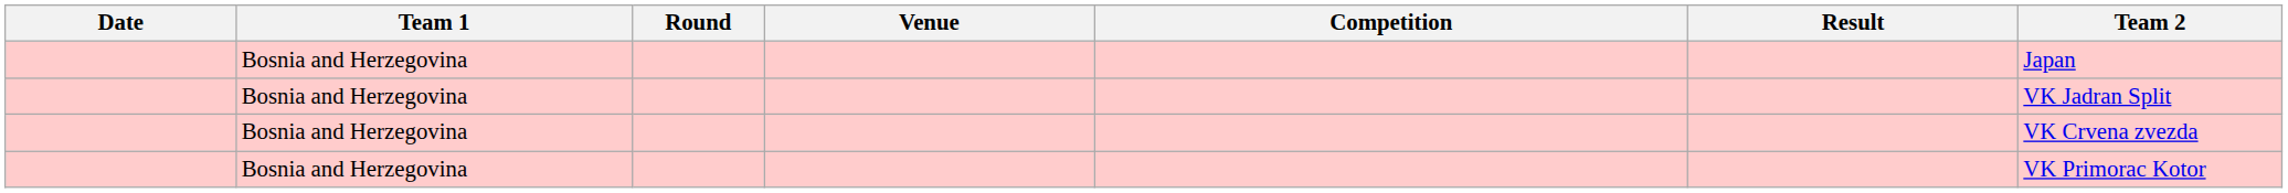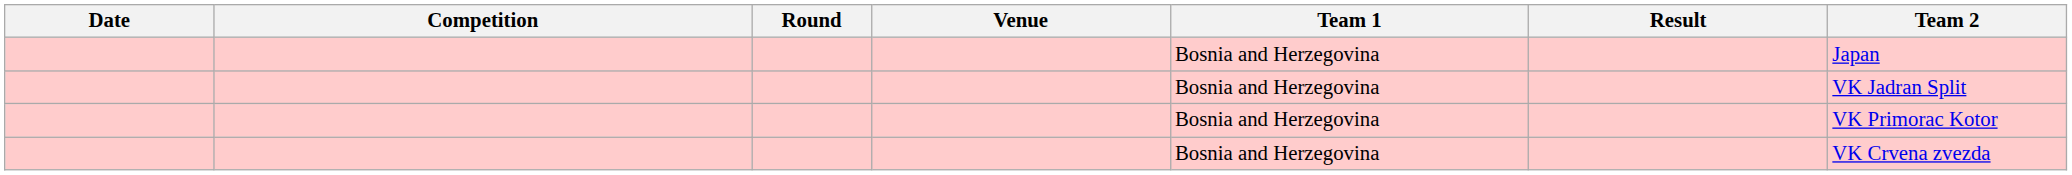columns swapped: Competition <-> Team 1
row 4 | Team 2: VK Crvena zvezda -> VK Primorac Kotor
row 5 | Team 2: VK Primorac Kotor -> VK Crvena zvezda
